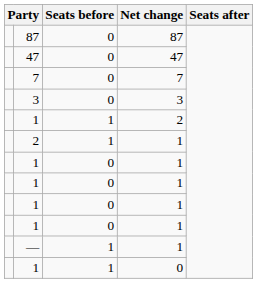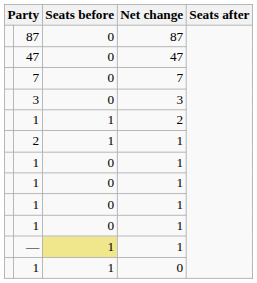— | Seats before: no background -> khaki background
